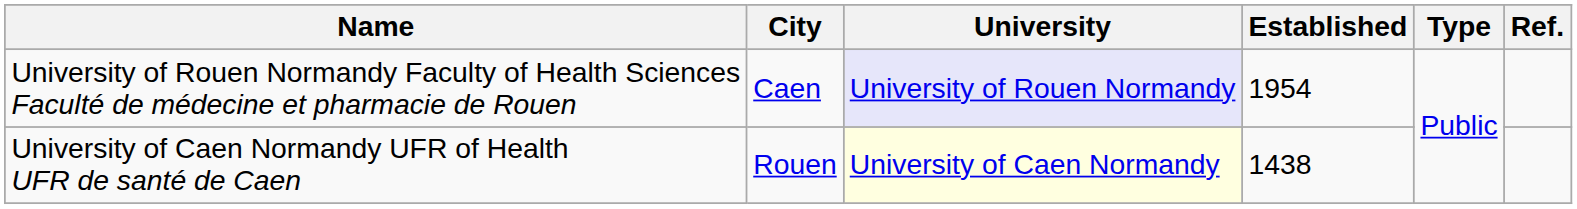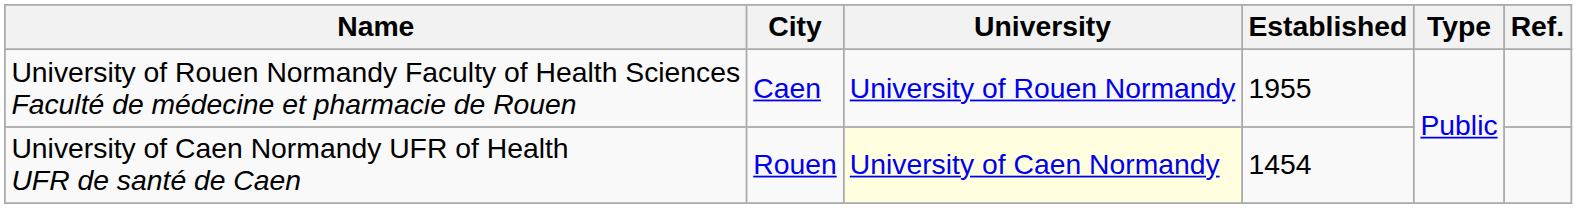row 2 | University: lavender background -> no background
row 2 | Established: 1954 -> 1955
row 3 | Established: 1438 -> 1454
